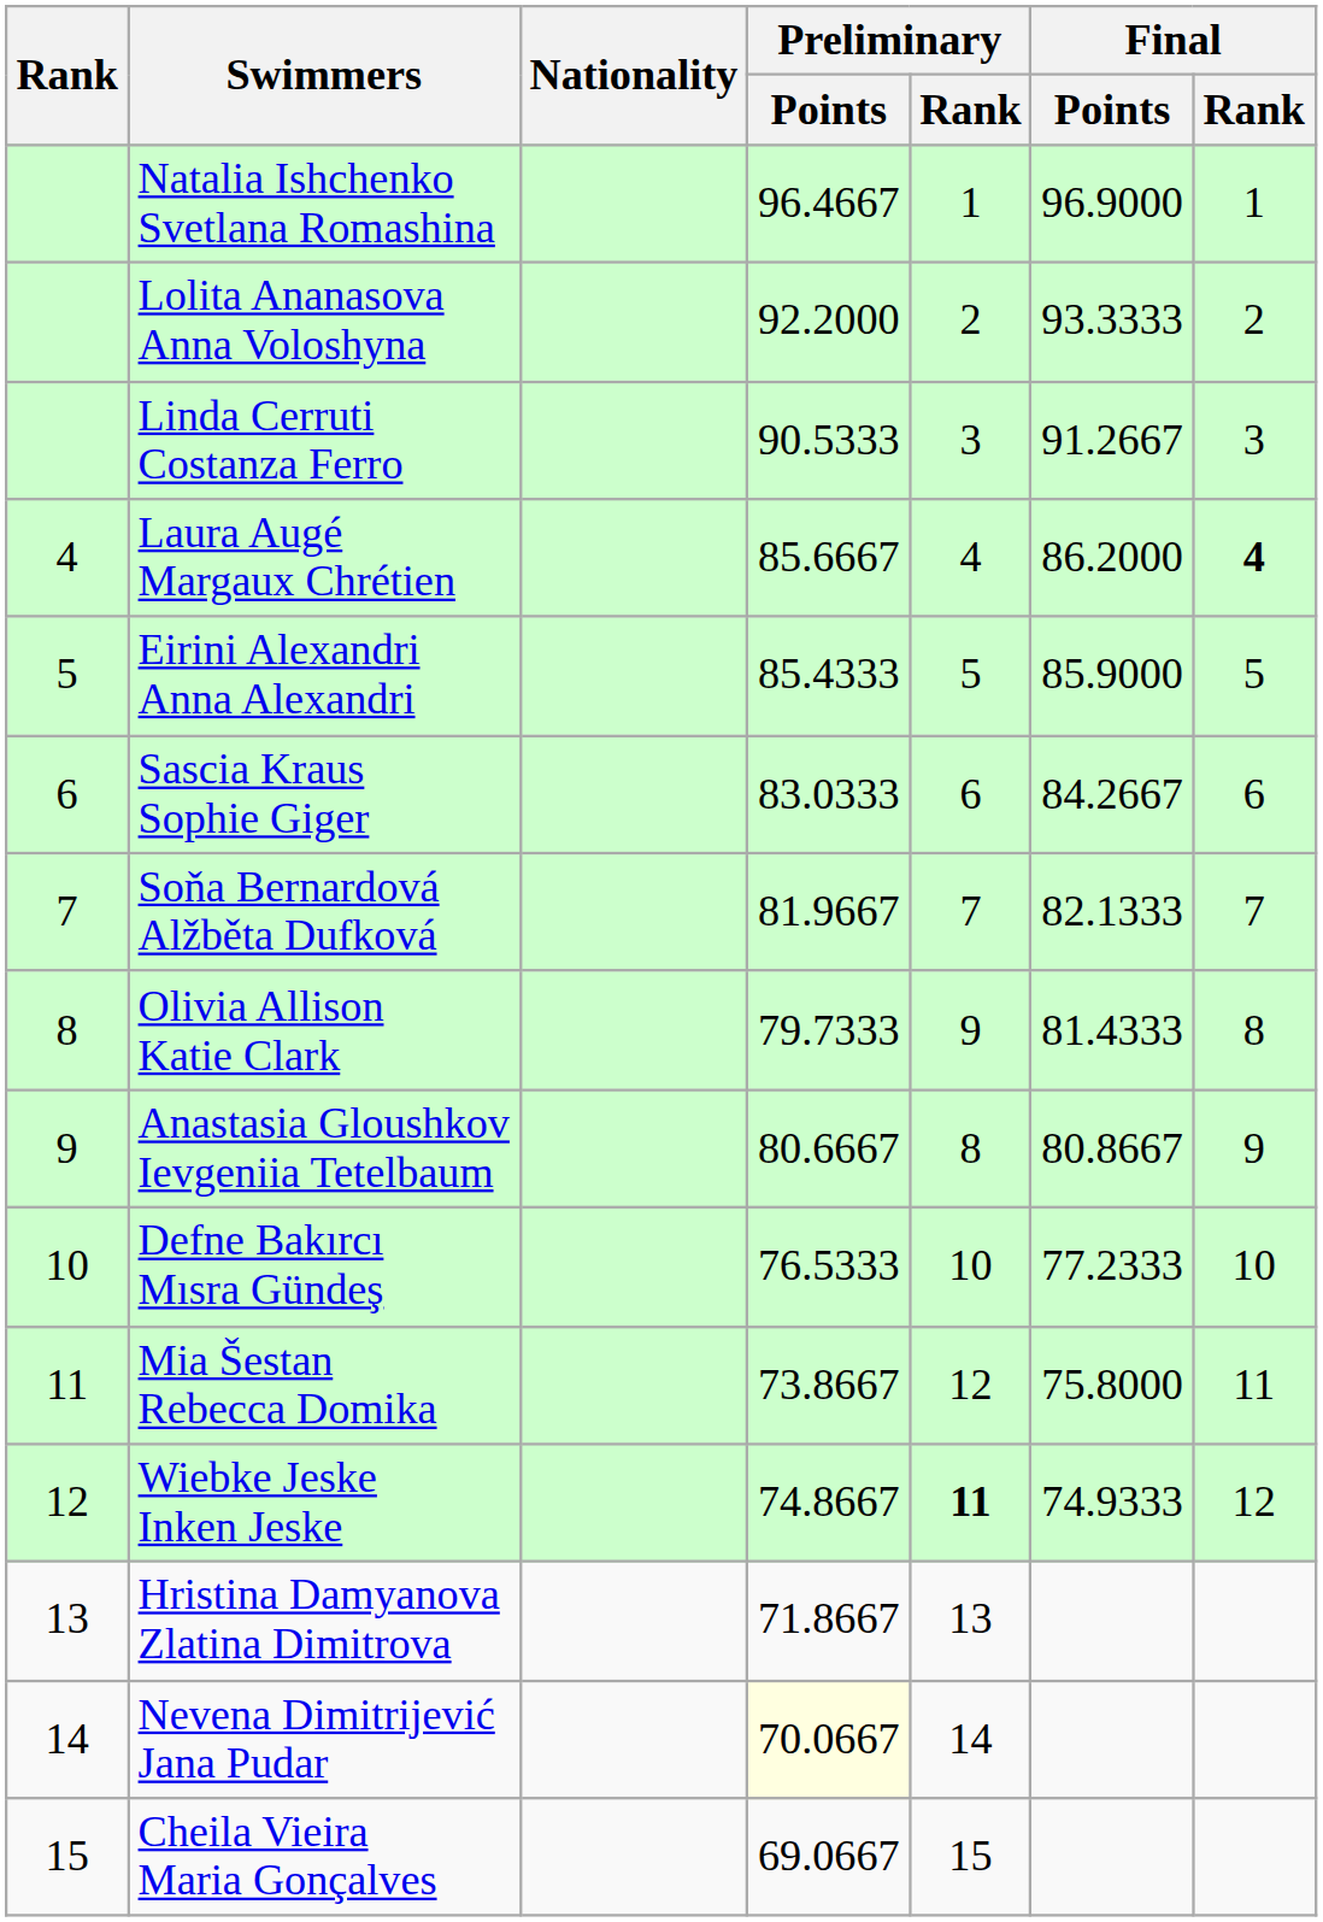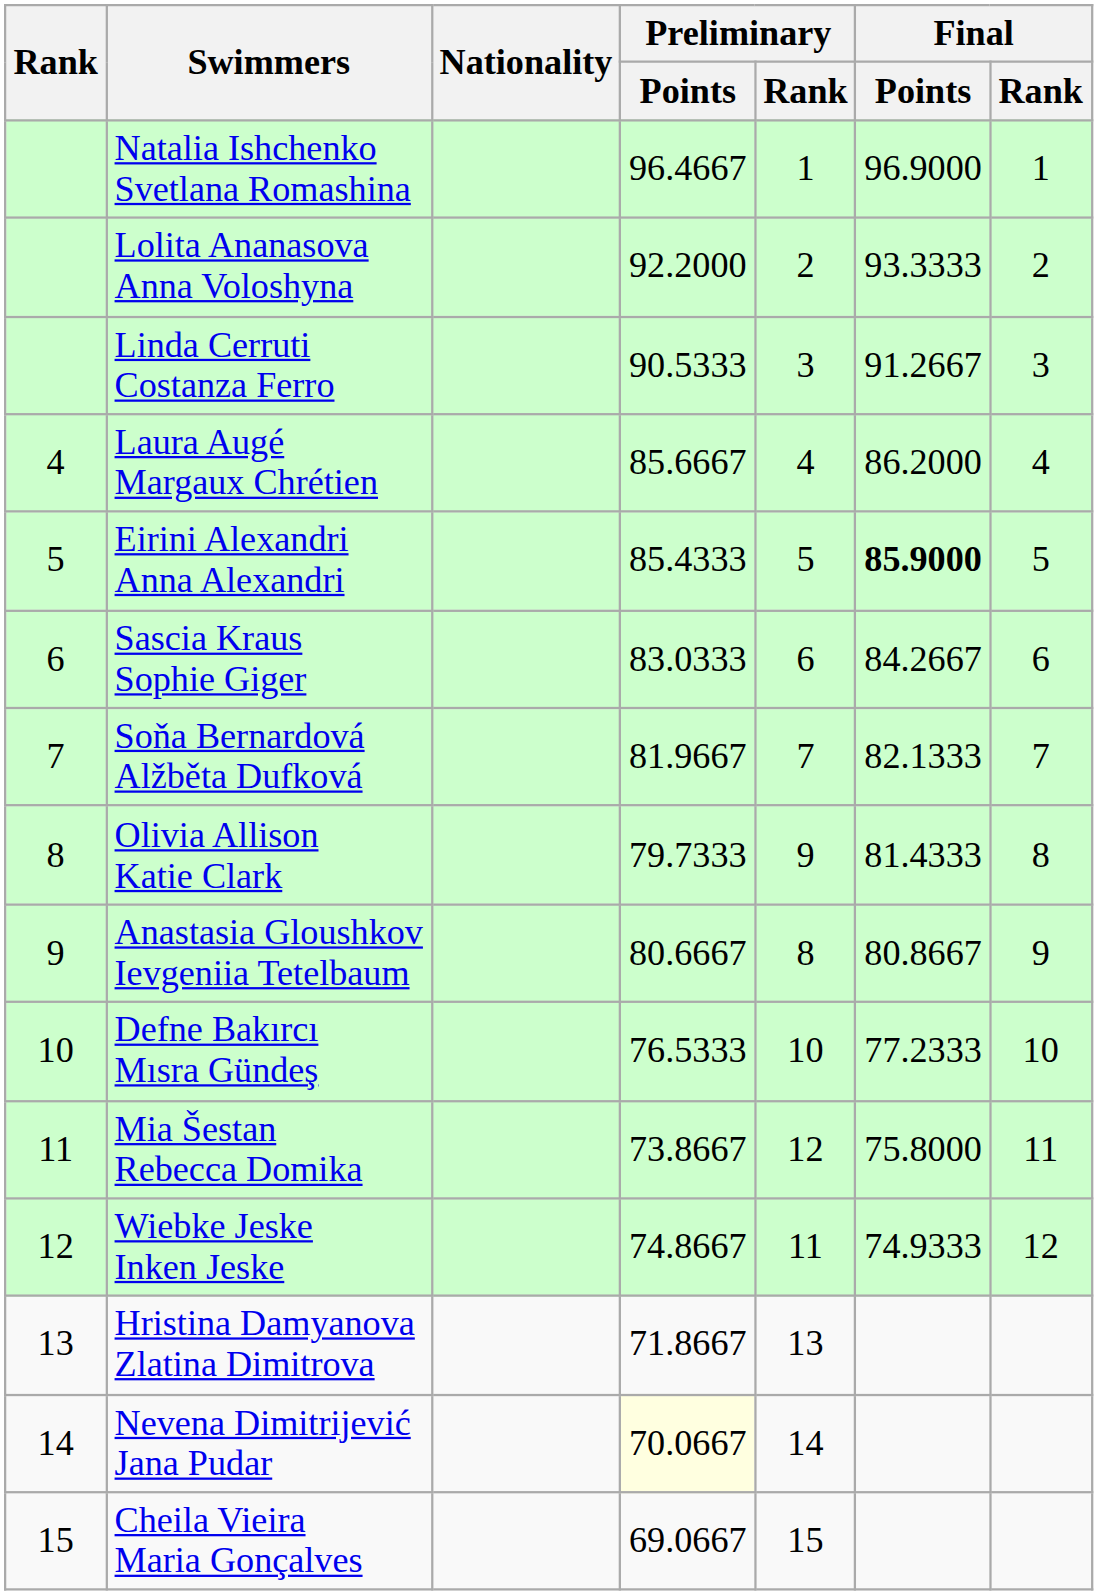Laura Augé Margaux Chrétien | Final / Rank: bold -> normal
Eirini Alexandri Anna Alexandri | Final / Points: normal -> bold
Wiebke Jeske Inken Jeske | Preliminary / Rank: bold -> normal
